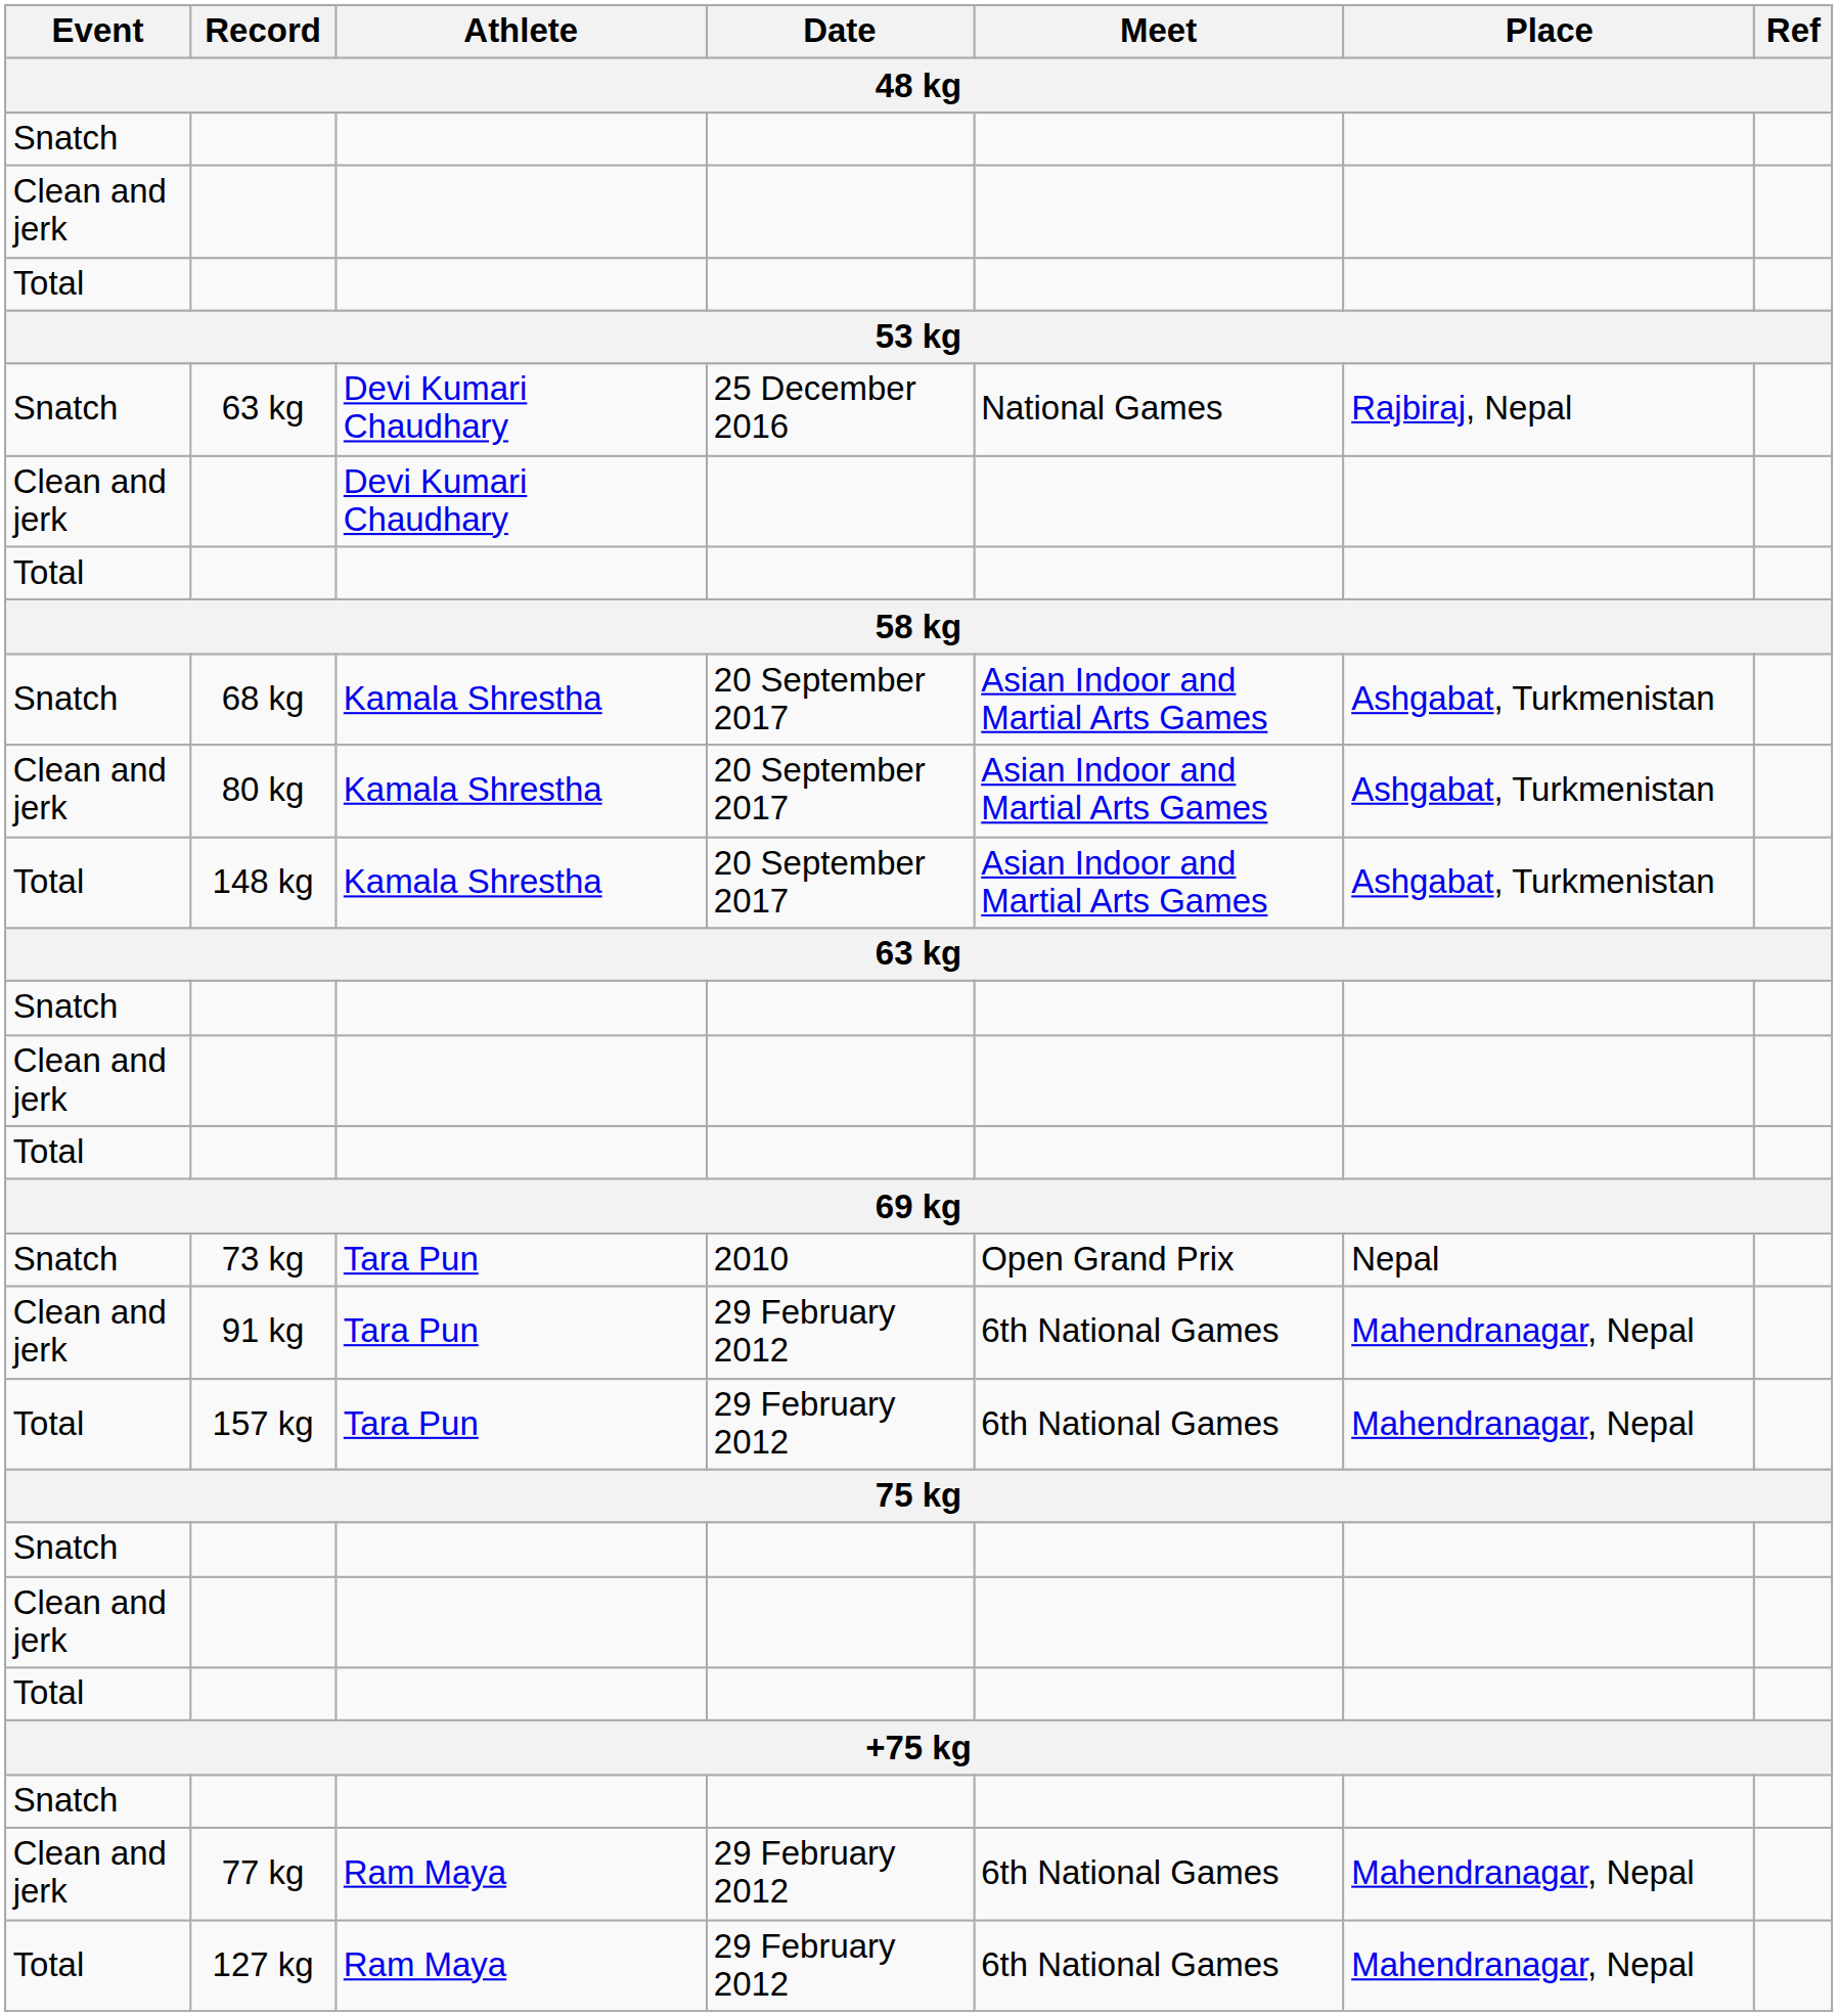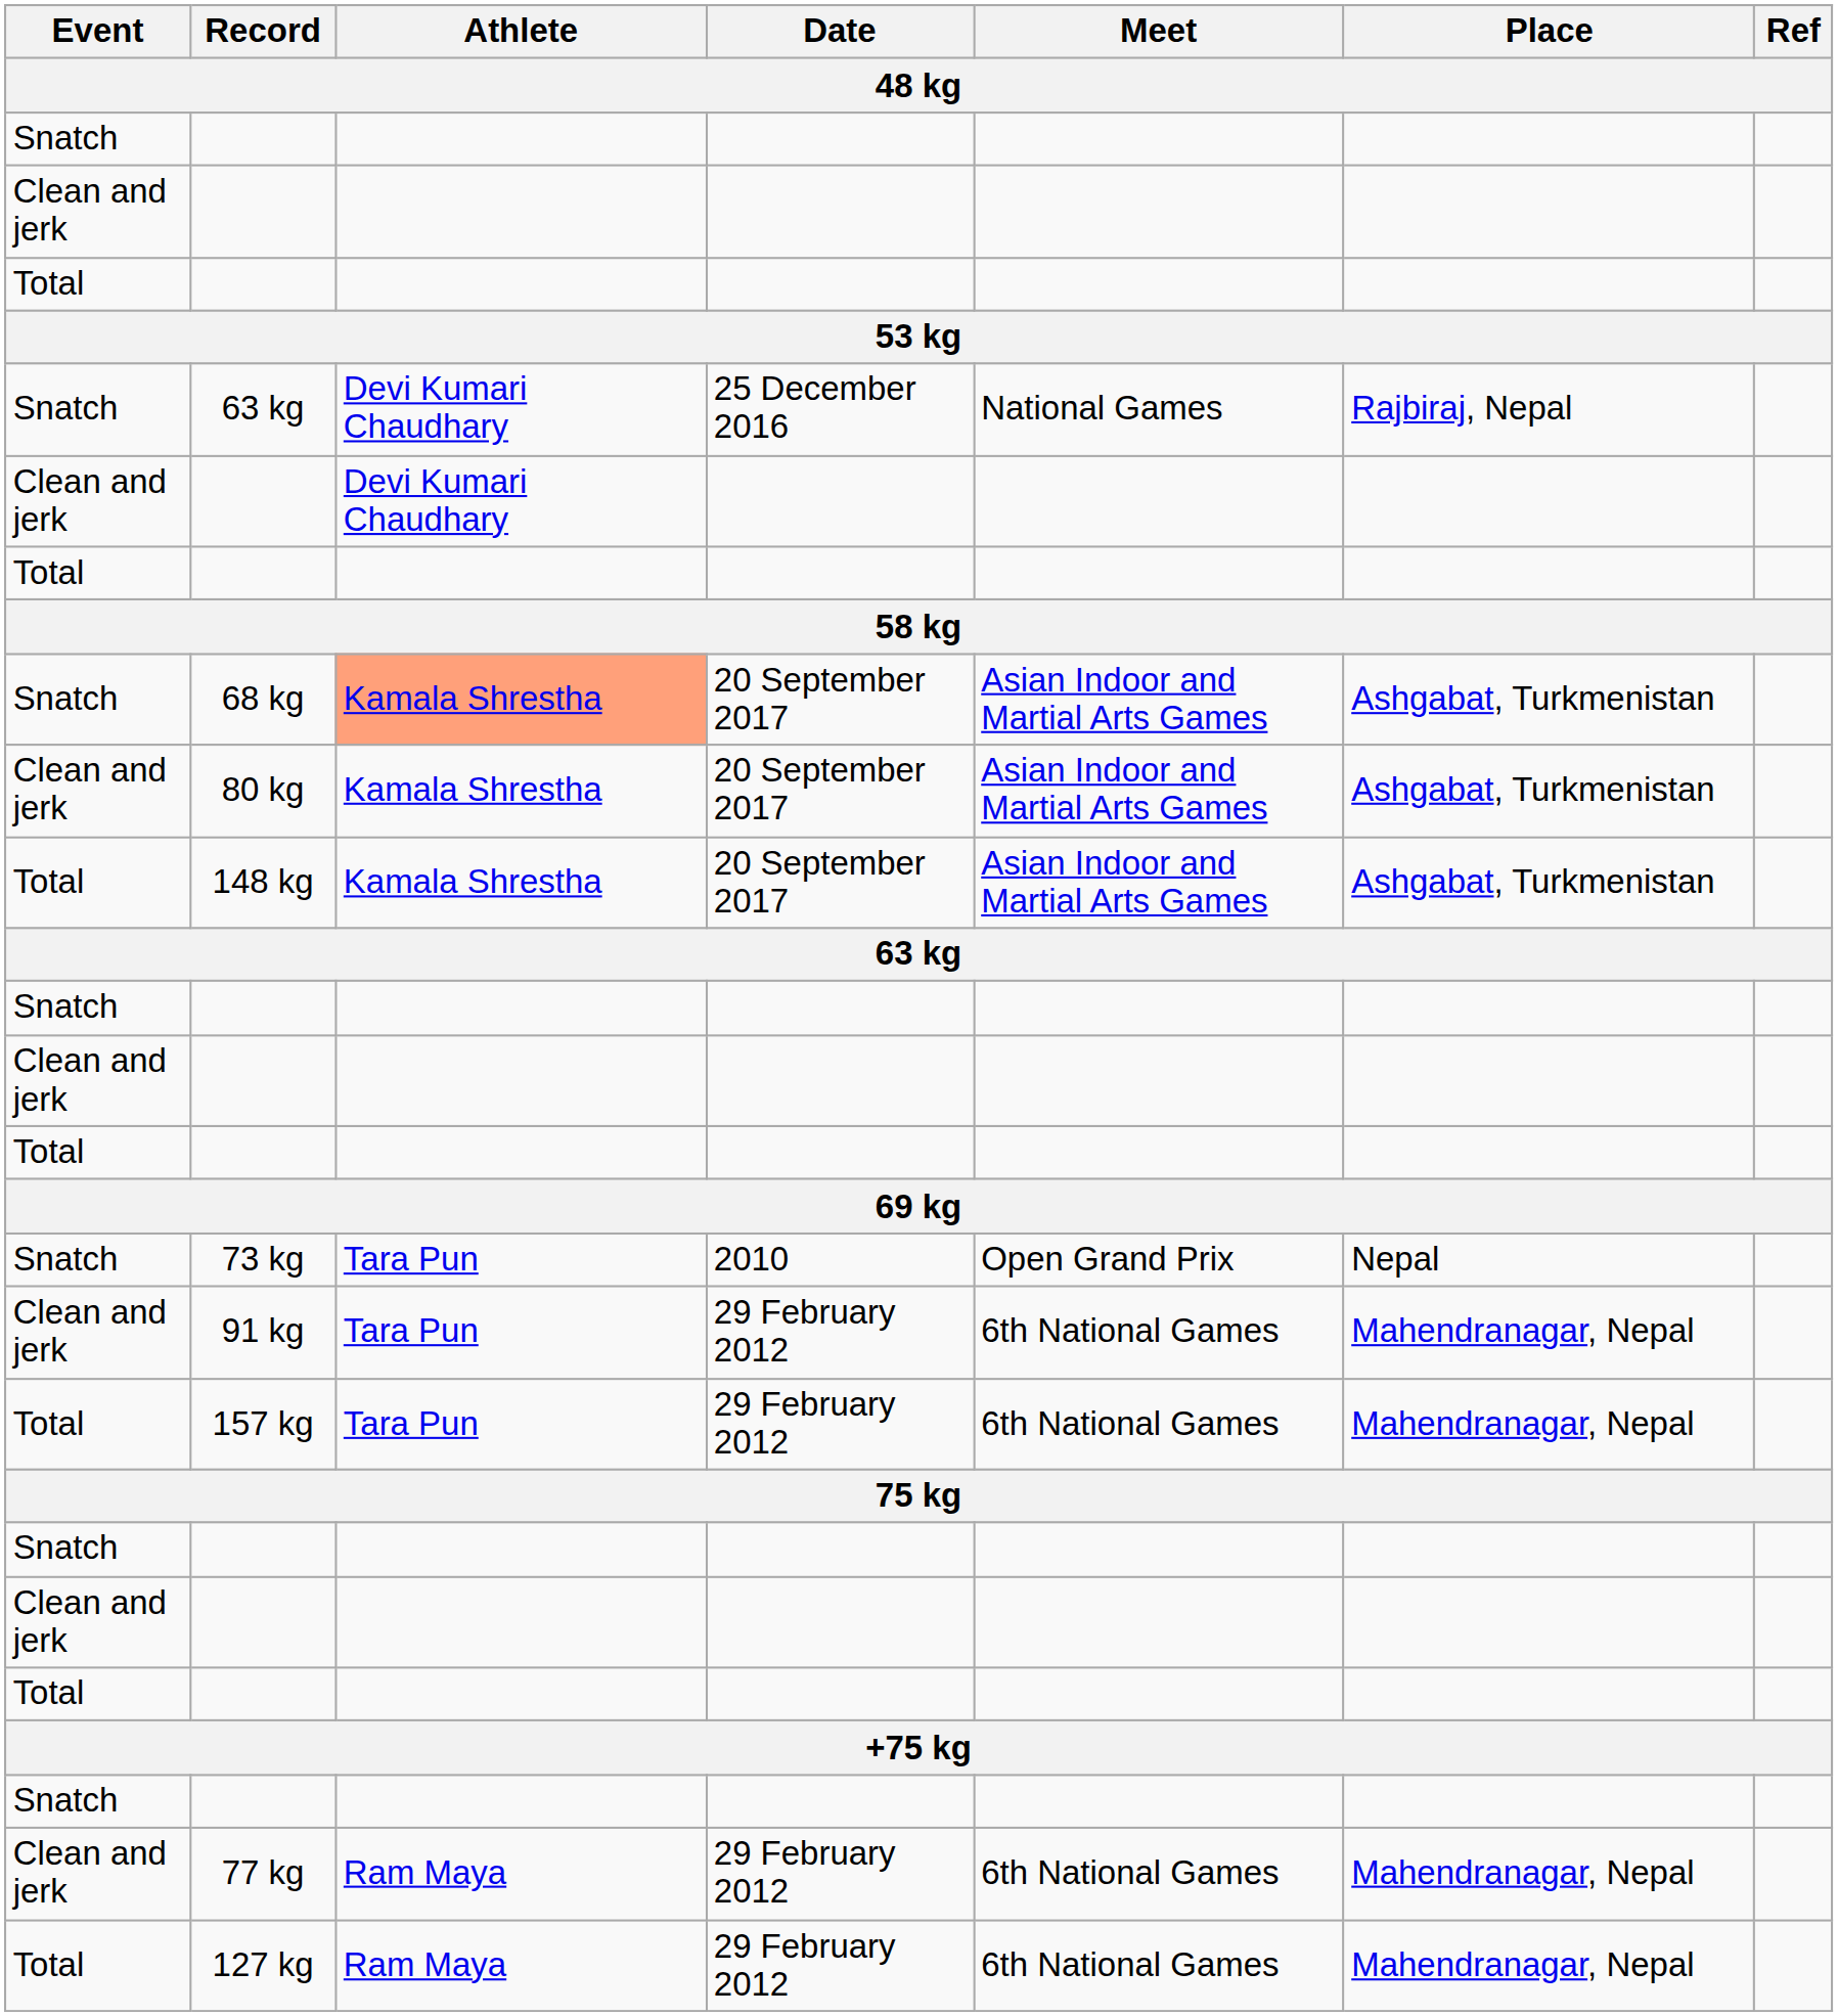68 kg | Athlete: no background -> lightsalmon background
